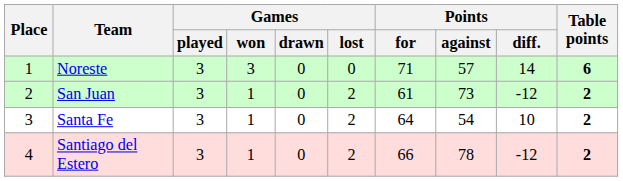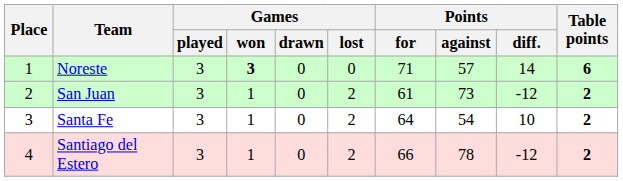Noreste | Games / won: normal -> bold
